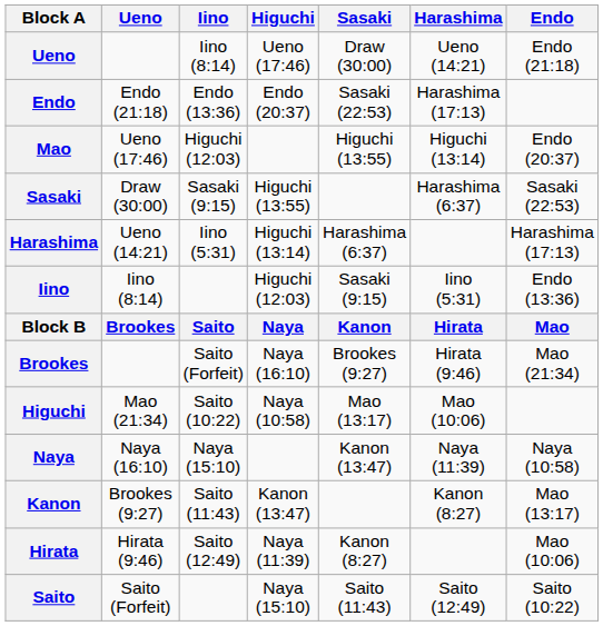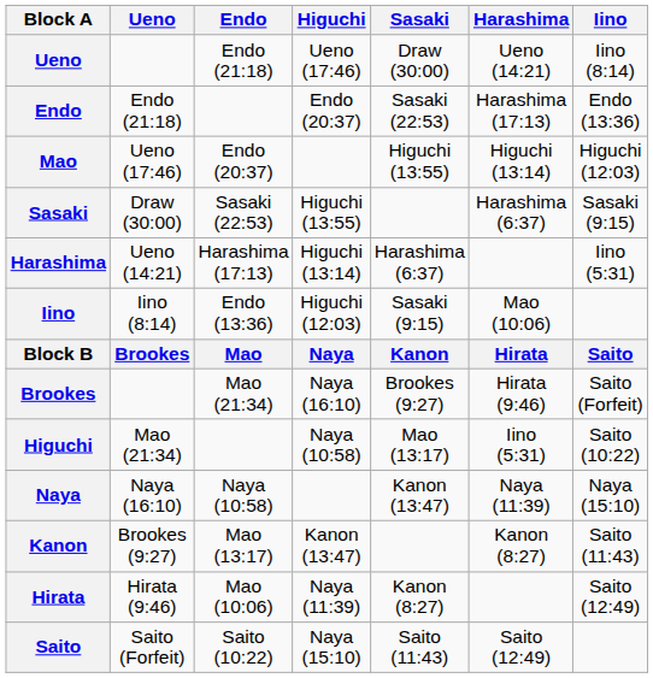columns swapped: Endo <-> Iino
row 7 | Harashima: Iino (5:31) -> Mao (10:06)
row 10 | Harashima: Mao (10:06) -> Iino (5:31)
